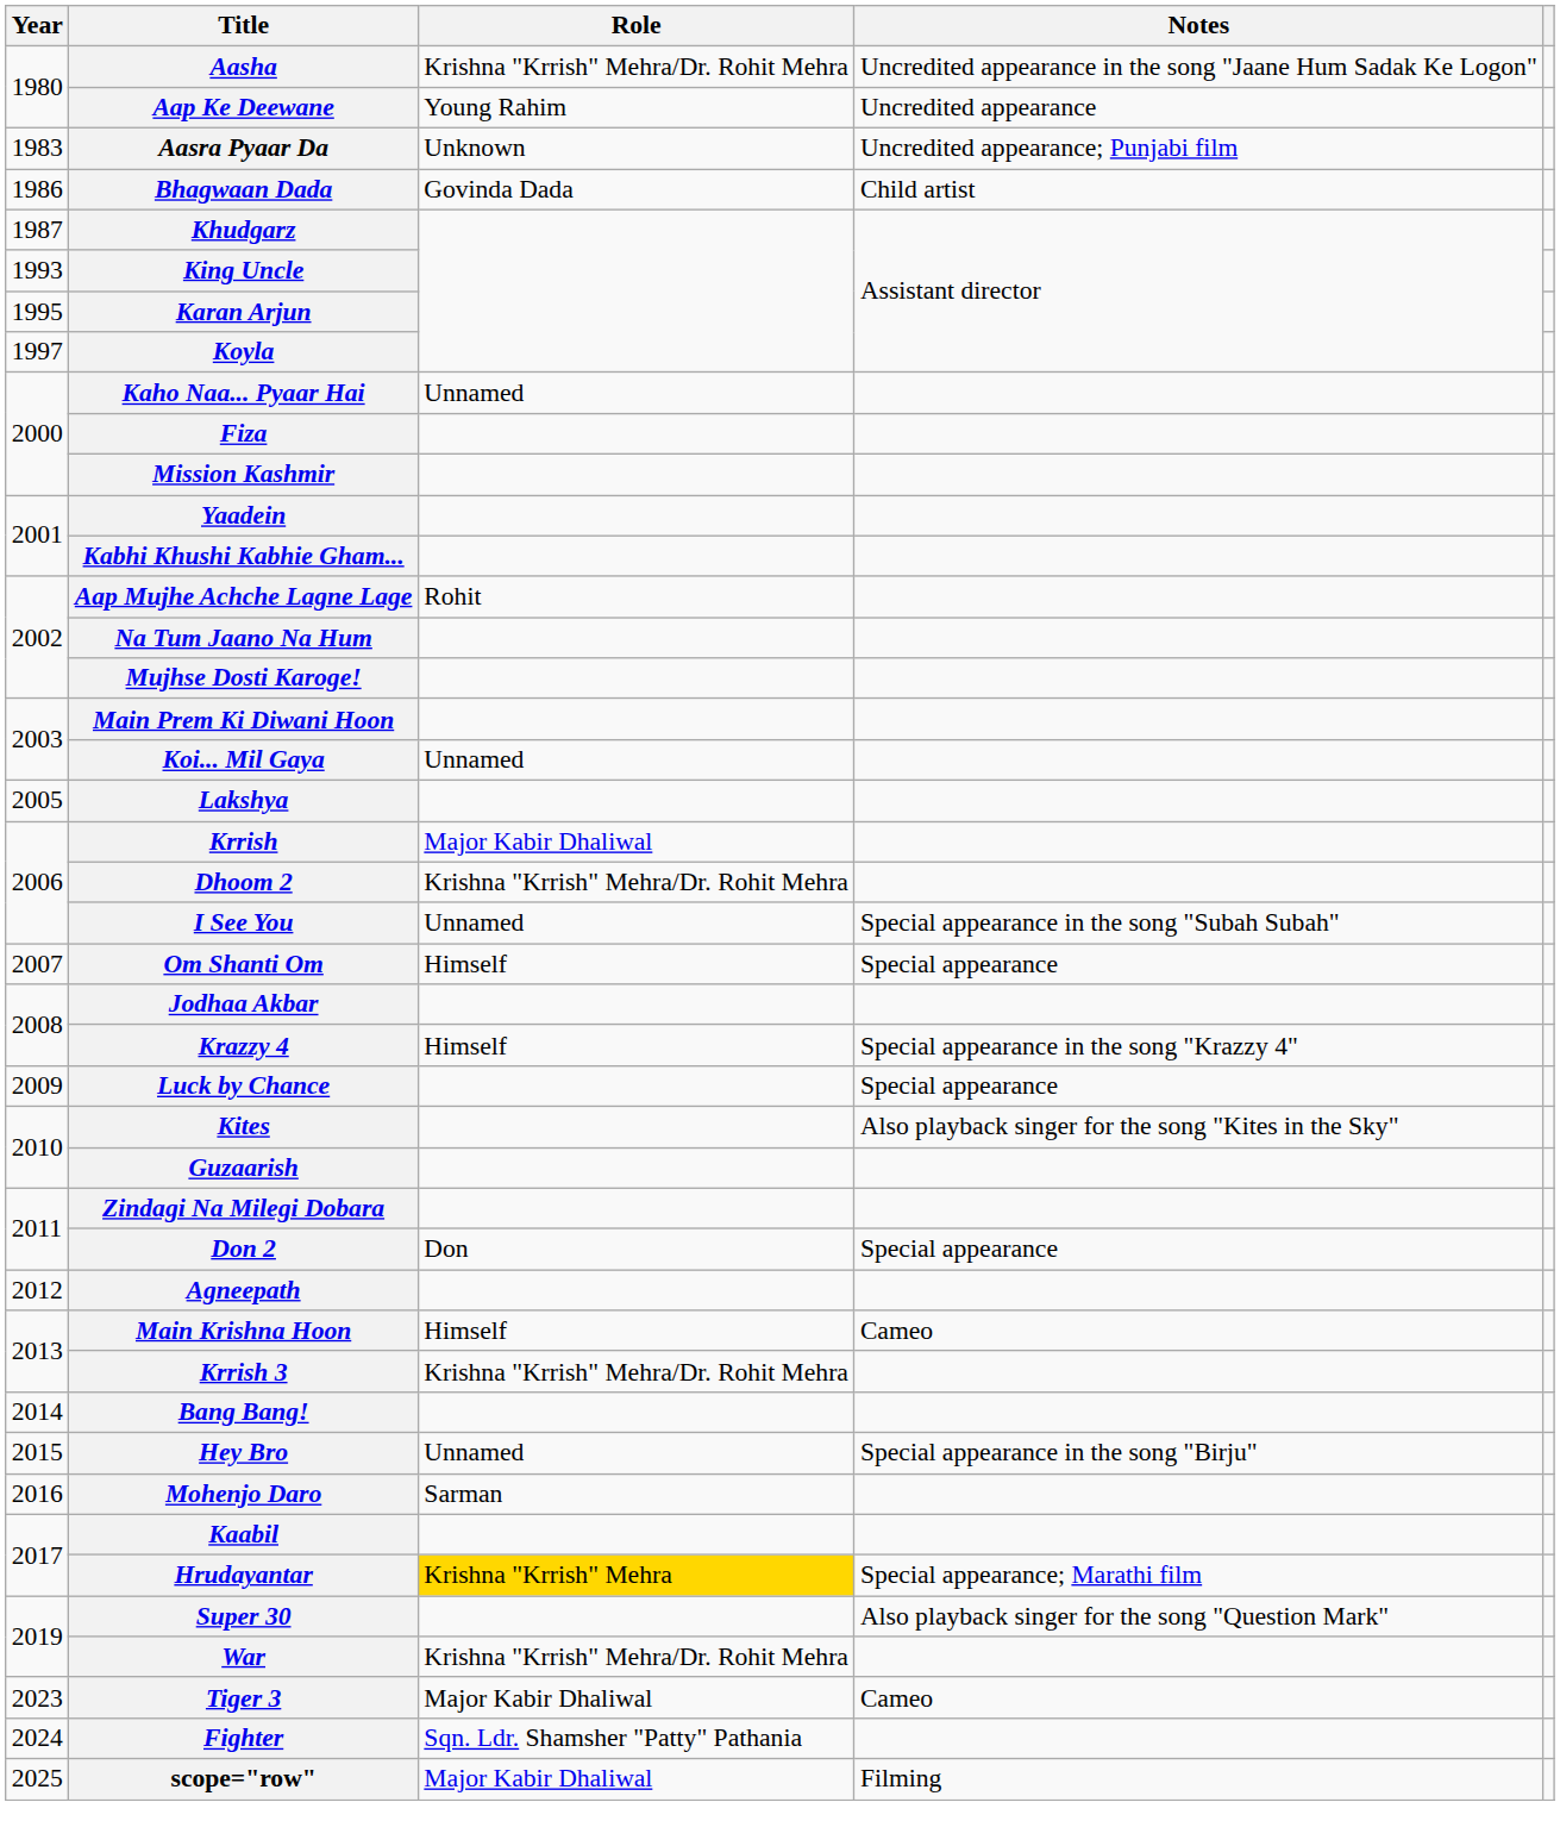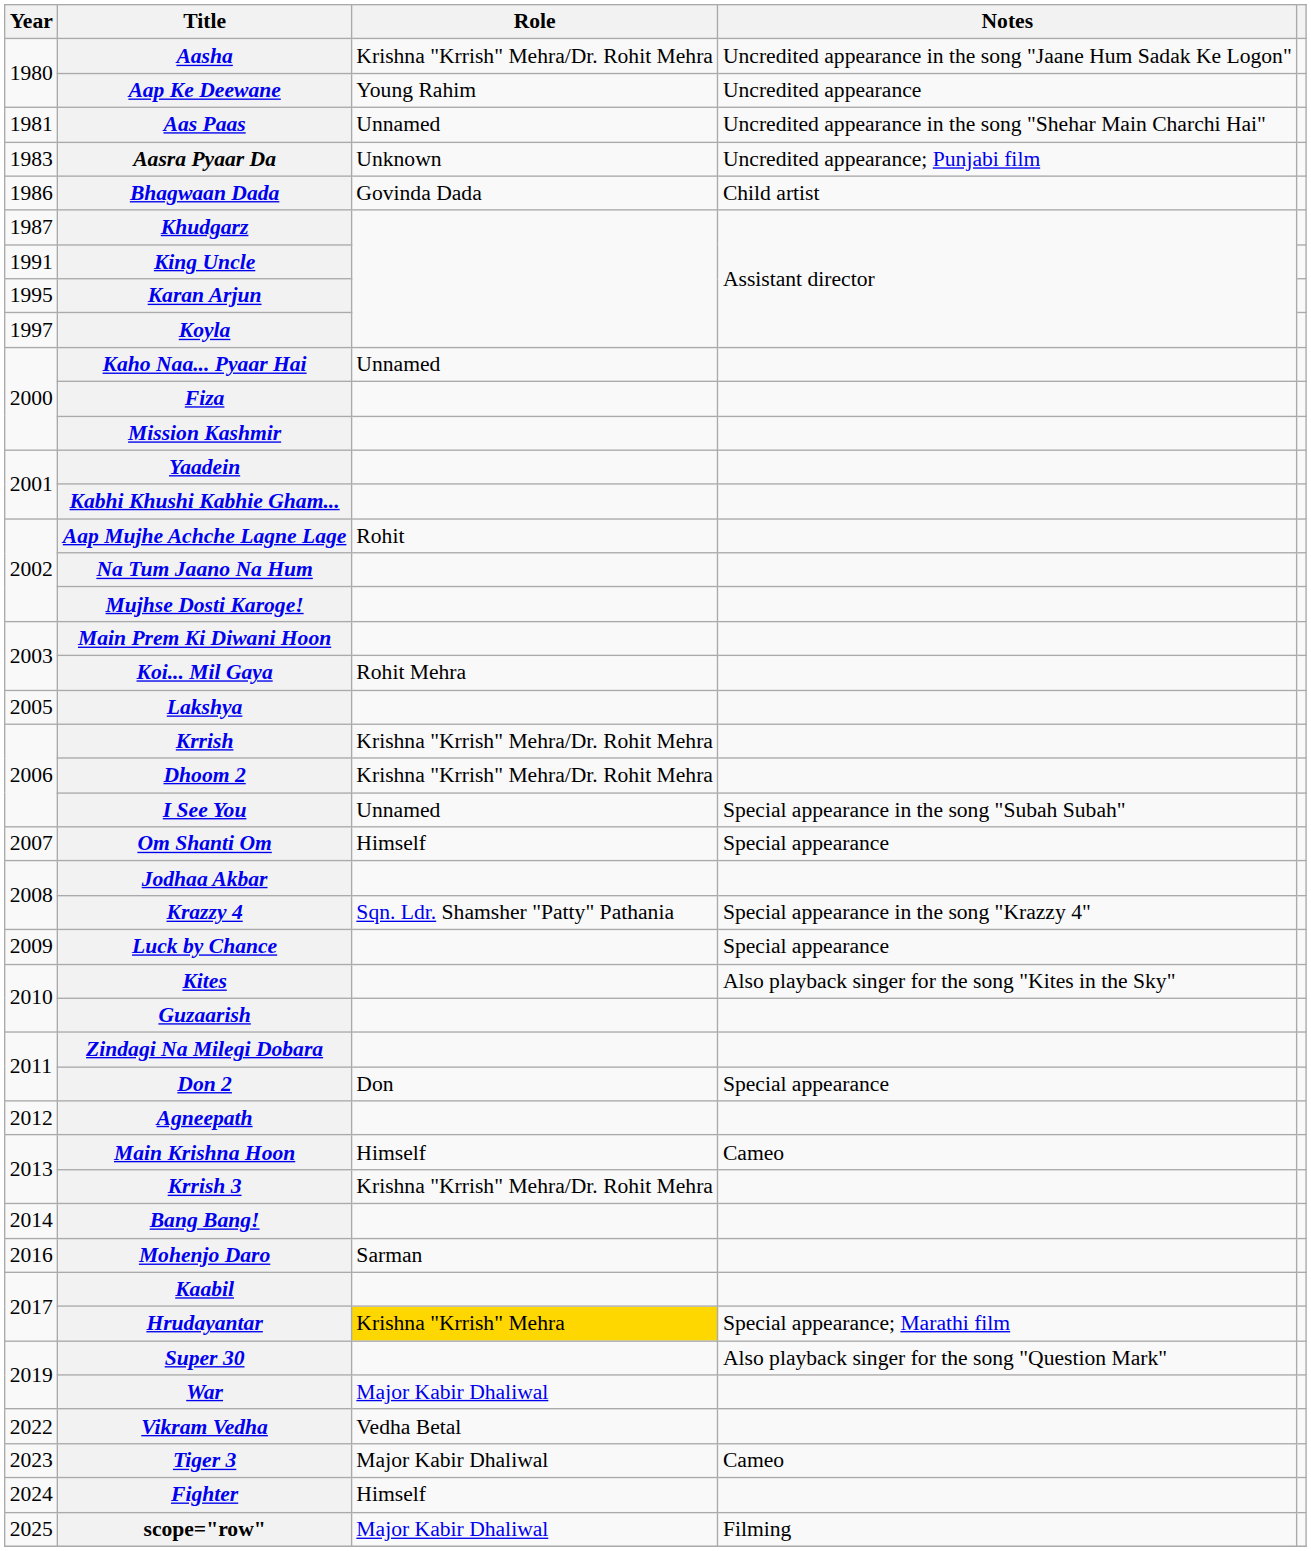+ row: 1981 | Aas Paas | Unnamed | Uncredited appearance in the song "Shehar Main Charchi Hai"
King Uncle | Year: 1993 -> 1991
Koi... Mil Gaya | Role: Unnamed -> Rohit Mehra
Krrish | Role: Major Kabir Dhaliwal -> Krishna "Krrish" Mehra/Dr. Rohit Mehra
Krazzy 4 | Role: Himself -> Sqn. Ldr. Shamsher "Patty" Pathania
- row: 2015 | Hey Bro | Unnamed | Special appearance in the song "Birju"
War | Role: Krishna "Krrish" Mehra/Dr. Rohit Mehra -> Major Kabir Dhaliwal
+ row: 2022 | Vikram Vedha | Vedha Betal
Fighter | Role: Sqn. Ldr. Shamsher "Patty" Pathania -> Himself
